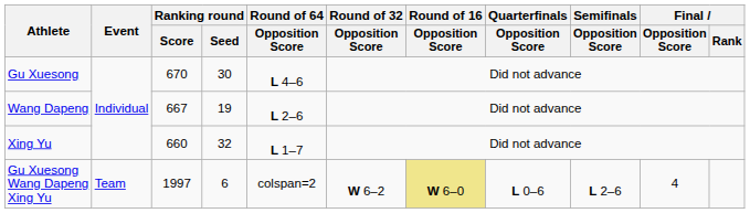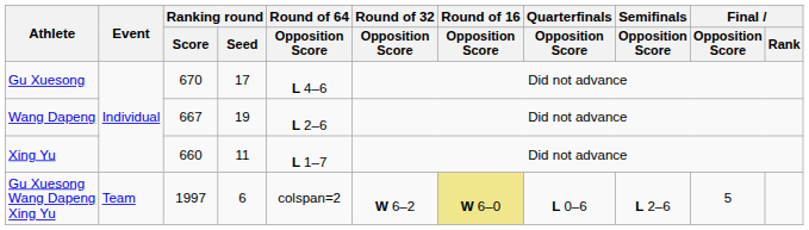Gu Xuesong | Ranking round / Seed: 30 -> 17
Xing Yu | Ranking round / Seed: 32 -> 11
Gu Xuesong Wang Dapeng Xing Yu | Final / Opposition Score: 4 -> 5
